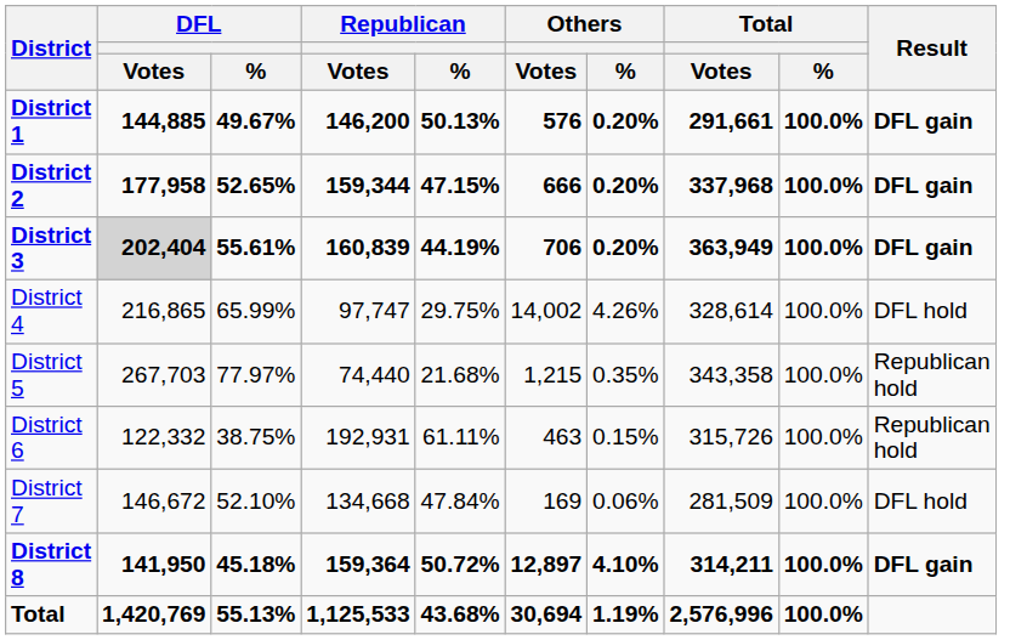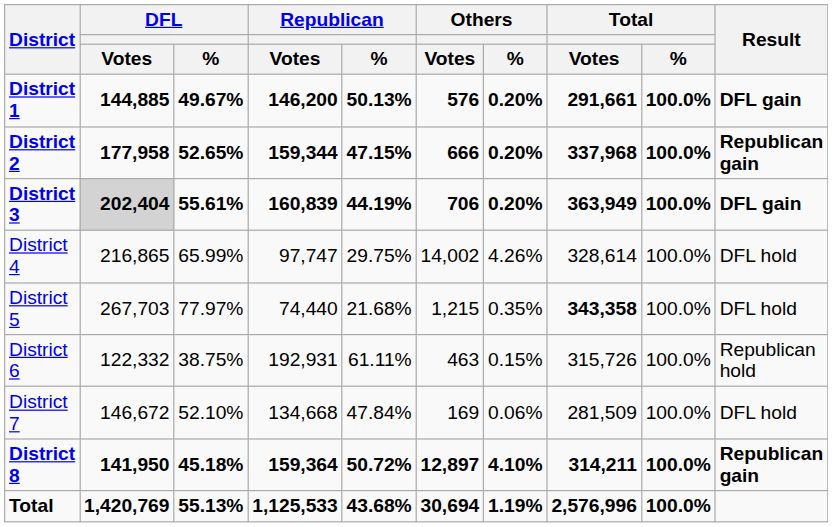District 2 | Result: DFL gain -> Republican gain
District 5 | Total / Votes: normal -> bold
District 5 | Result: Republican hold -> DFL hold
District 8 | Result: DFL gain -> Republican gain
